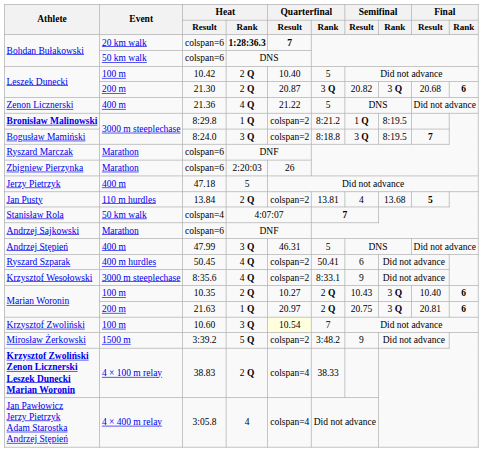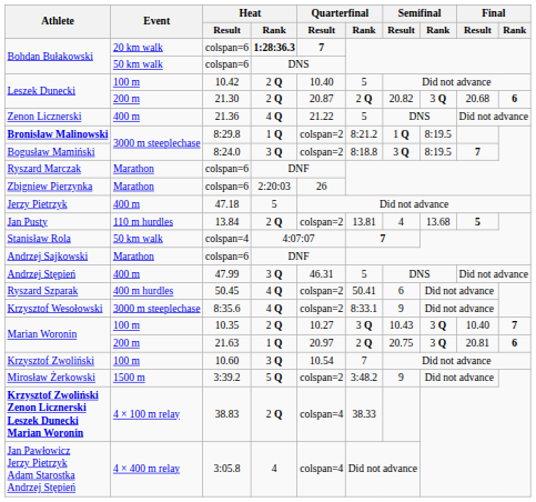Leszek Dunecki / 200 m | Quarterfinal / Rank: 3 Q -> 2 Q
Marian Woronin / 100 m | Quarterfinal / Rank: 2 Q -> 3 Q
Marian Woronin / 100 m | Final / Rank: 6 -> 7
Krzysztof Zwoliński | Quarterfinal / Result: lightyellow background -> no background
